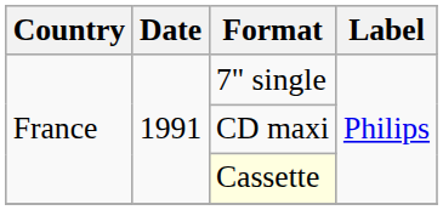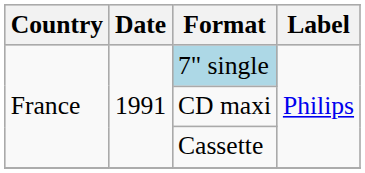7" single | Format: no background -> lightblue background
Cassette | Format: lightyellow background -> no background
